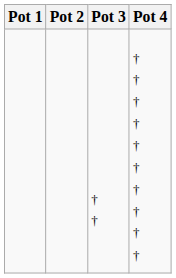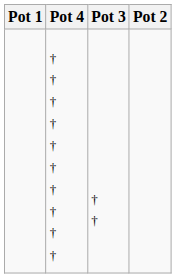columns swapped: Pot 2 <-> Pot 4
